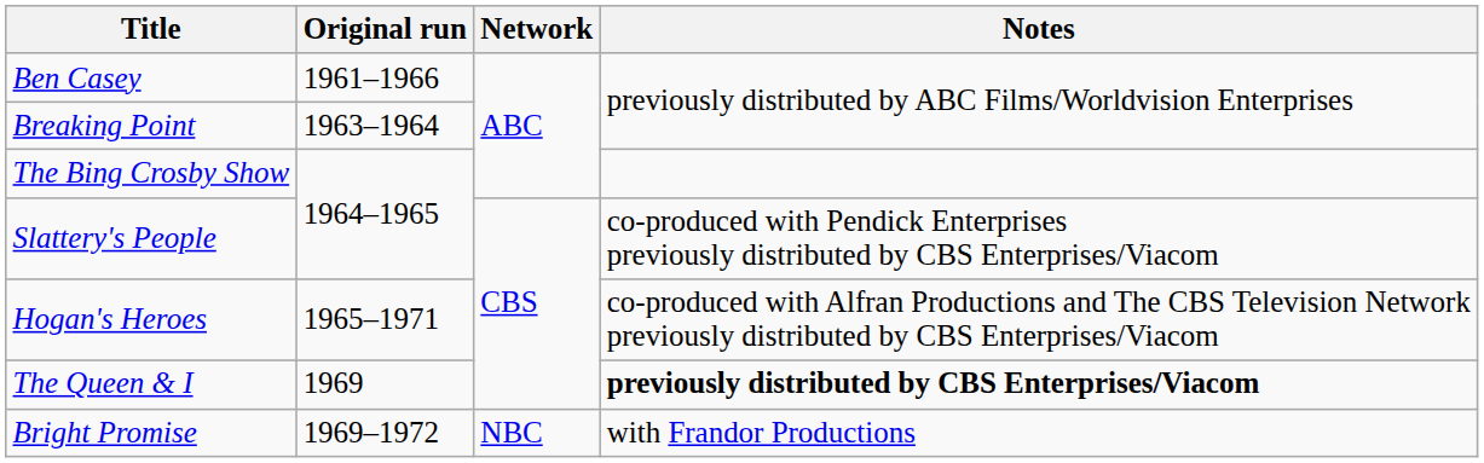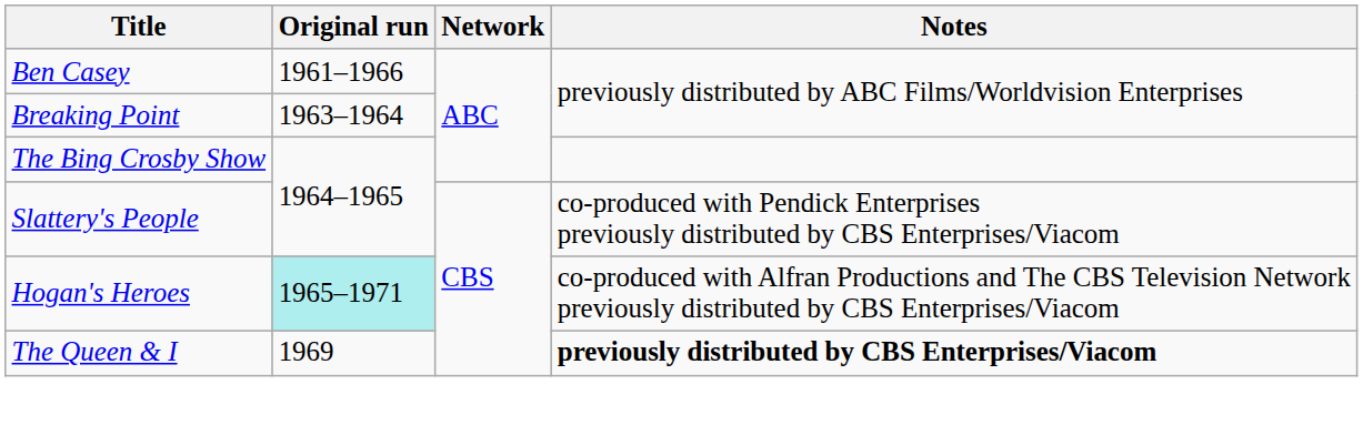Hogan's Heroes | Original run: no background -> paleturquoise background
- row: Bright Promise | 1969–1972 | NBC | with Frandor Productions
